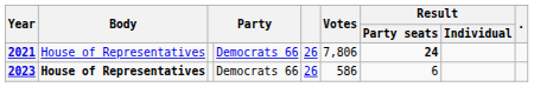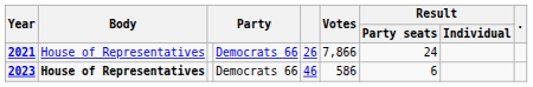2021 | Votes: 7,806 -> 7,866
2021 | Result / Party seats: bold -> normal
2023 | column 5: 26 -> 46
